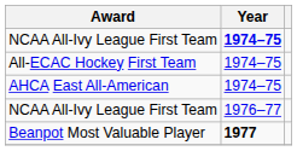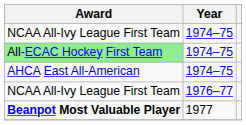NCAA All-Ivy League First Team / 1974–75 | Year: bold -> normal
All-ECAC Hockey First Team | Award: no background -> lightgreen background
Beanpot Most Valuable Player | Award: normal -> bold
Beanpot Most Valuable Player | Year: bold -> normal
